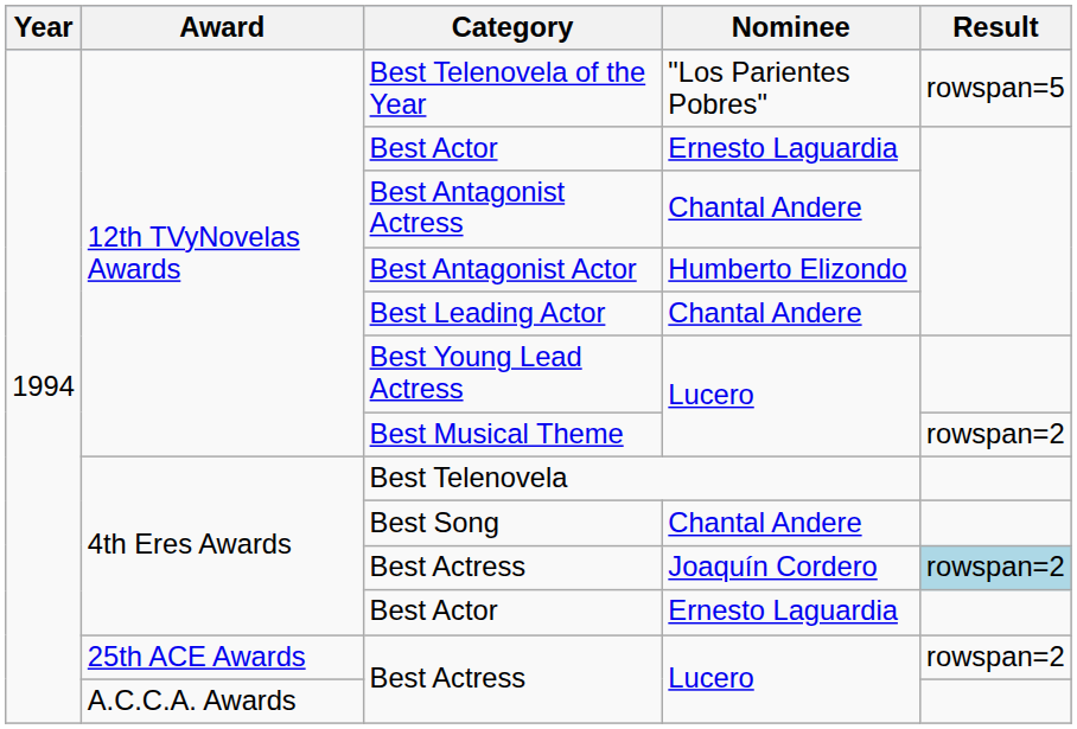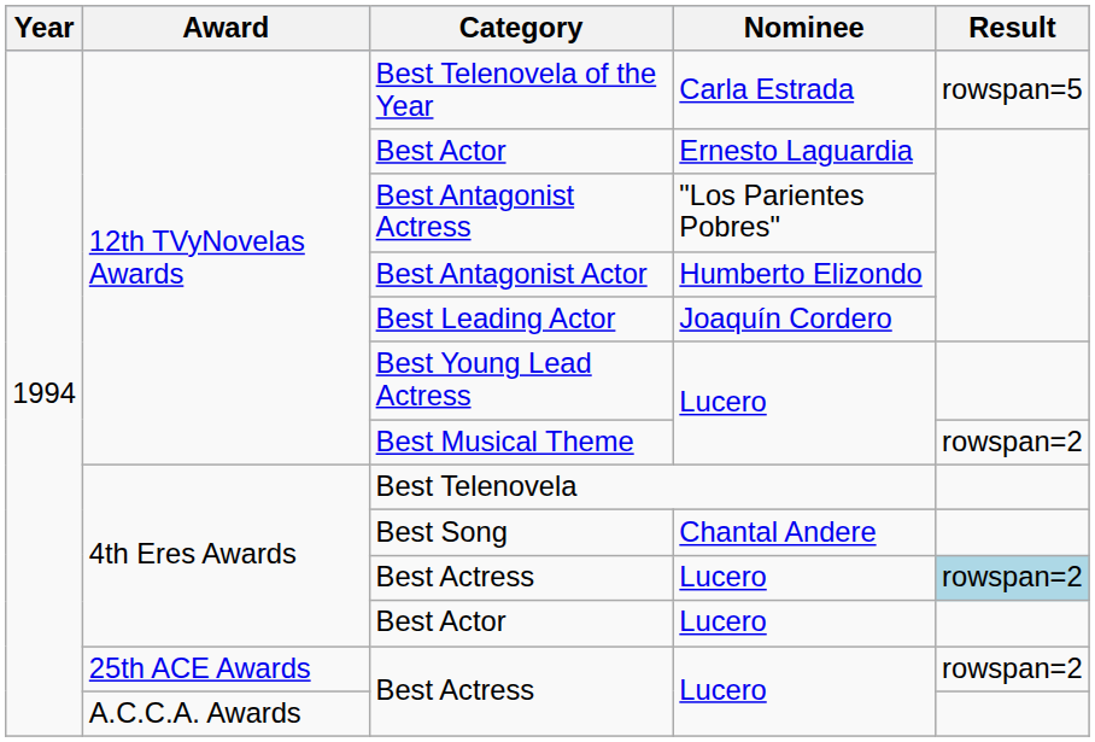Best Telenovela of the Year | Nominee: "Los Parientes Pobres" -> Carla Estrada
Best Antagonist Actress | Nominee: Chantal Andere -> "Los Parientes Pobres"
Best Leading Actor | Nominee: Chantal Andere -> Joaquín Cordero
4th Eres Awards / Best Actress | Nominee: Joaquín Cordero -> Lucero
4th Eres Awards / Best Actor | Nominee: Ernesto Laguardia -> Lucero
